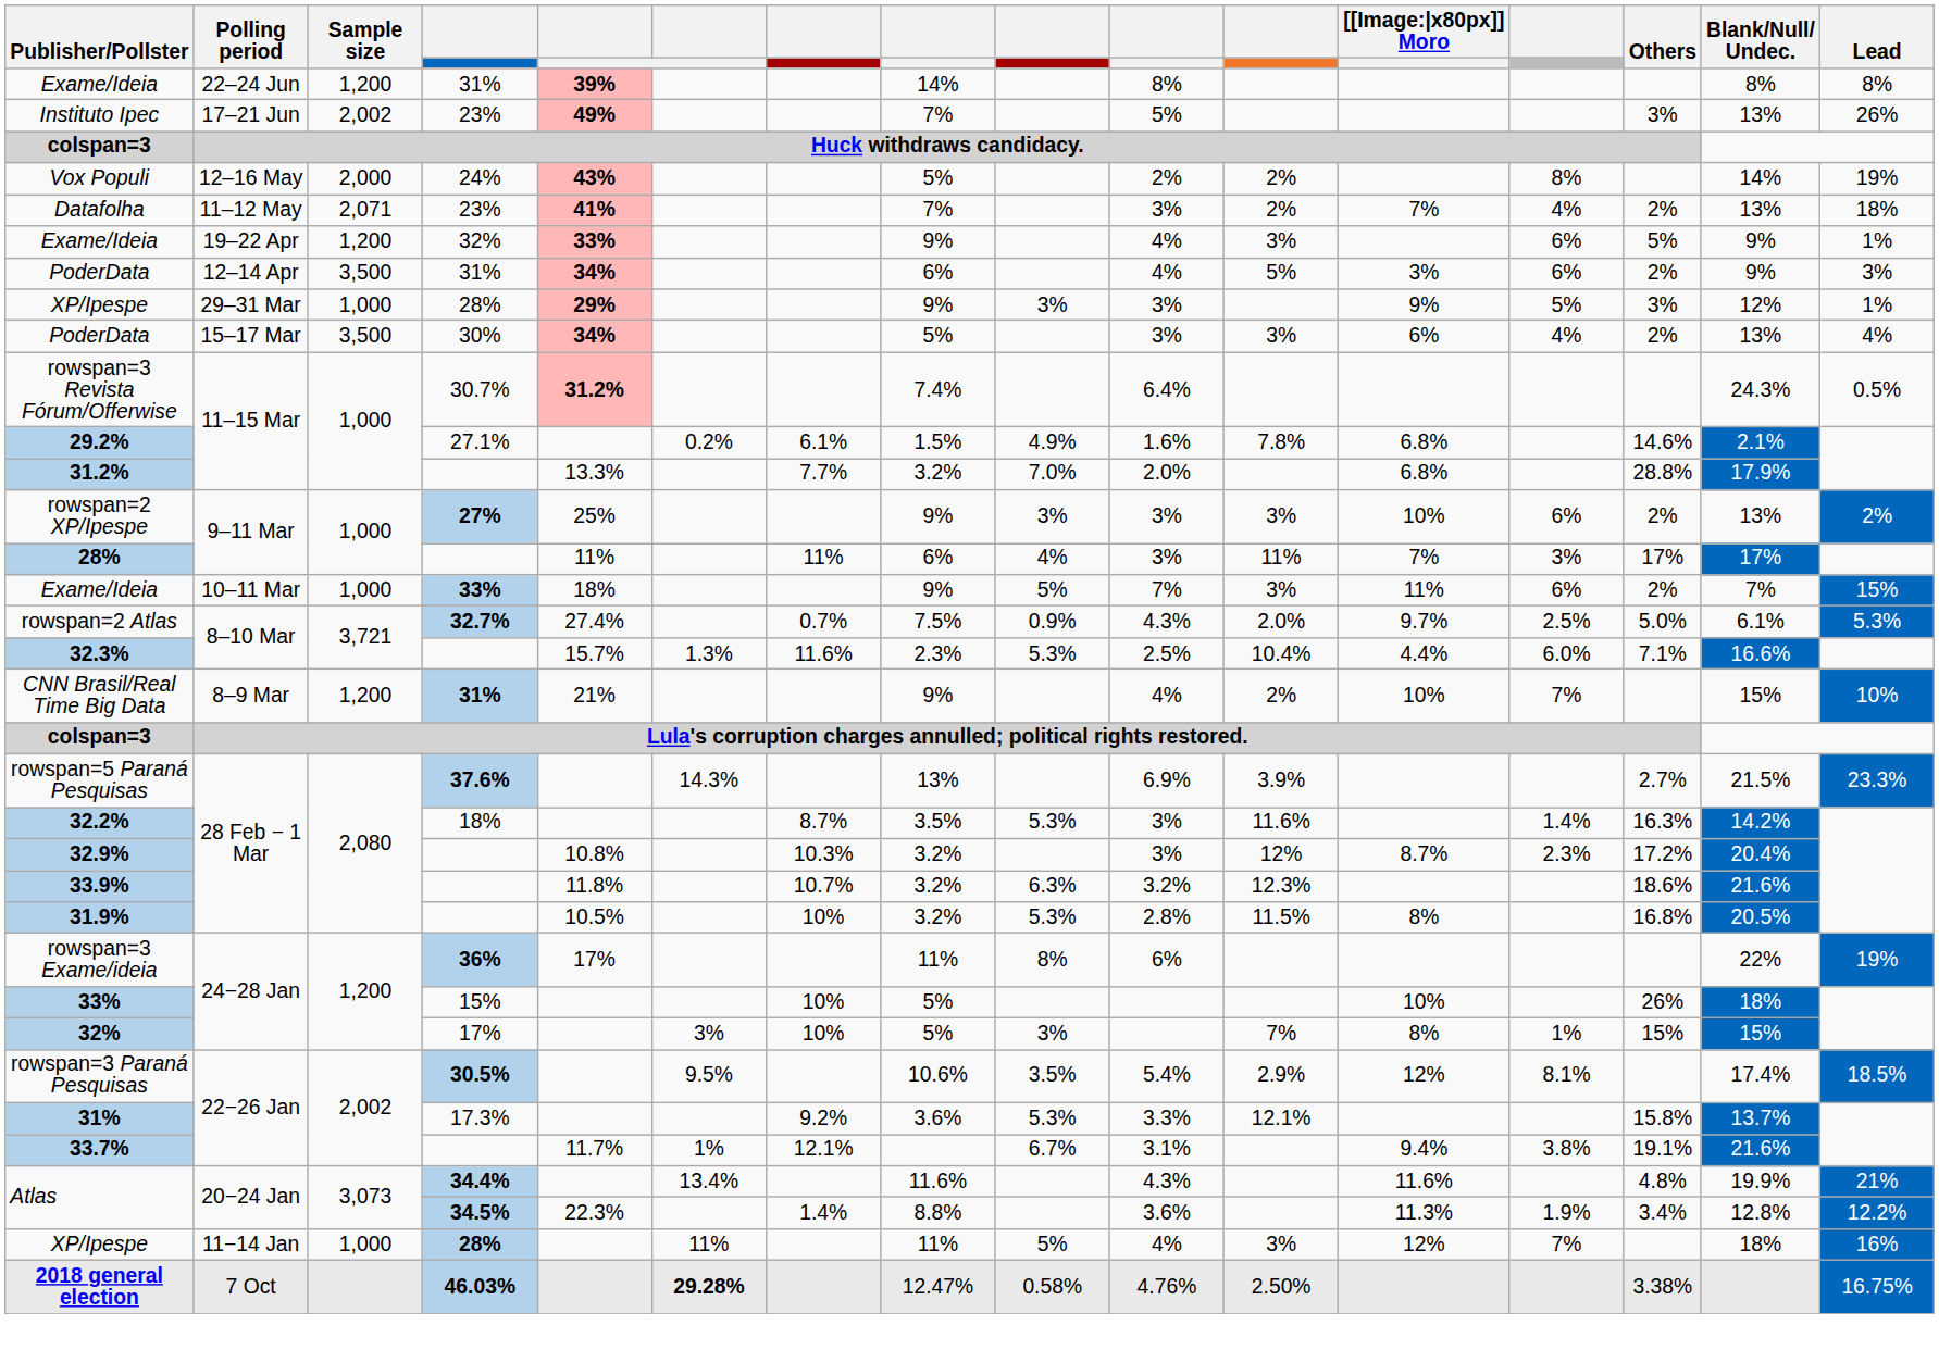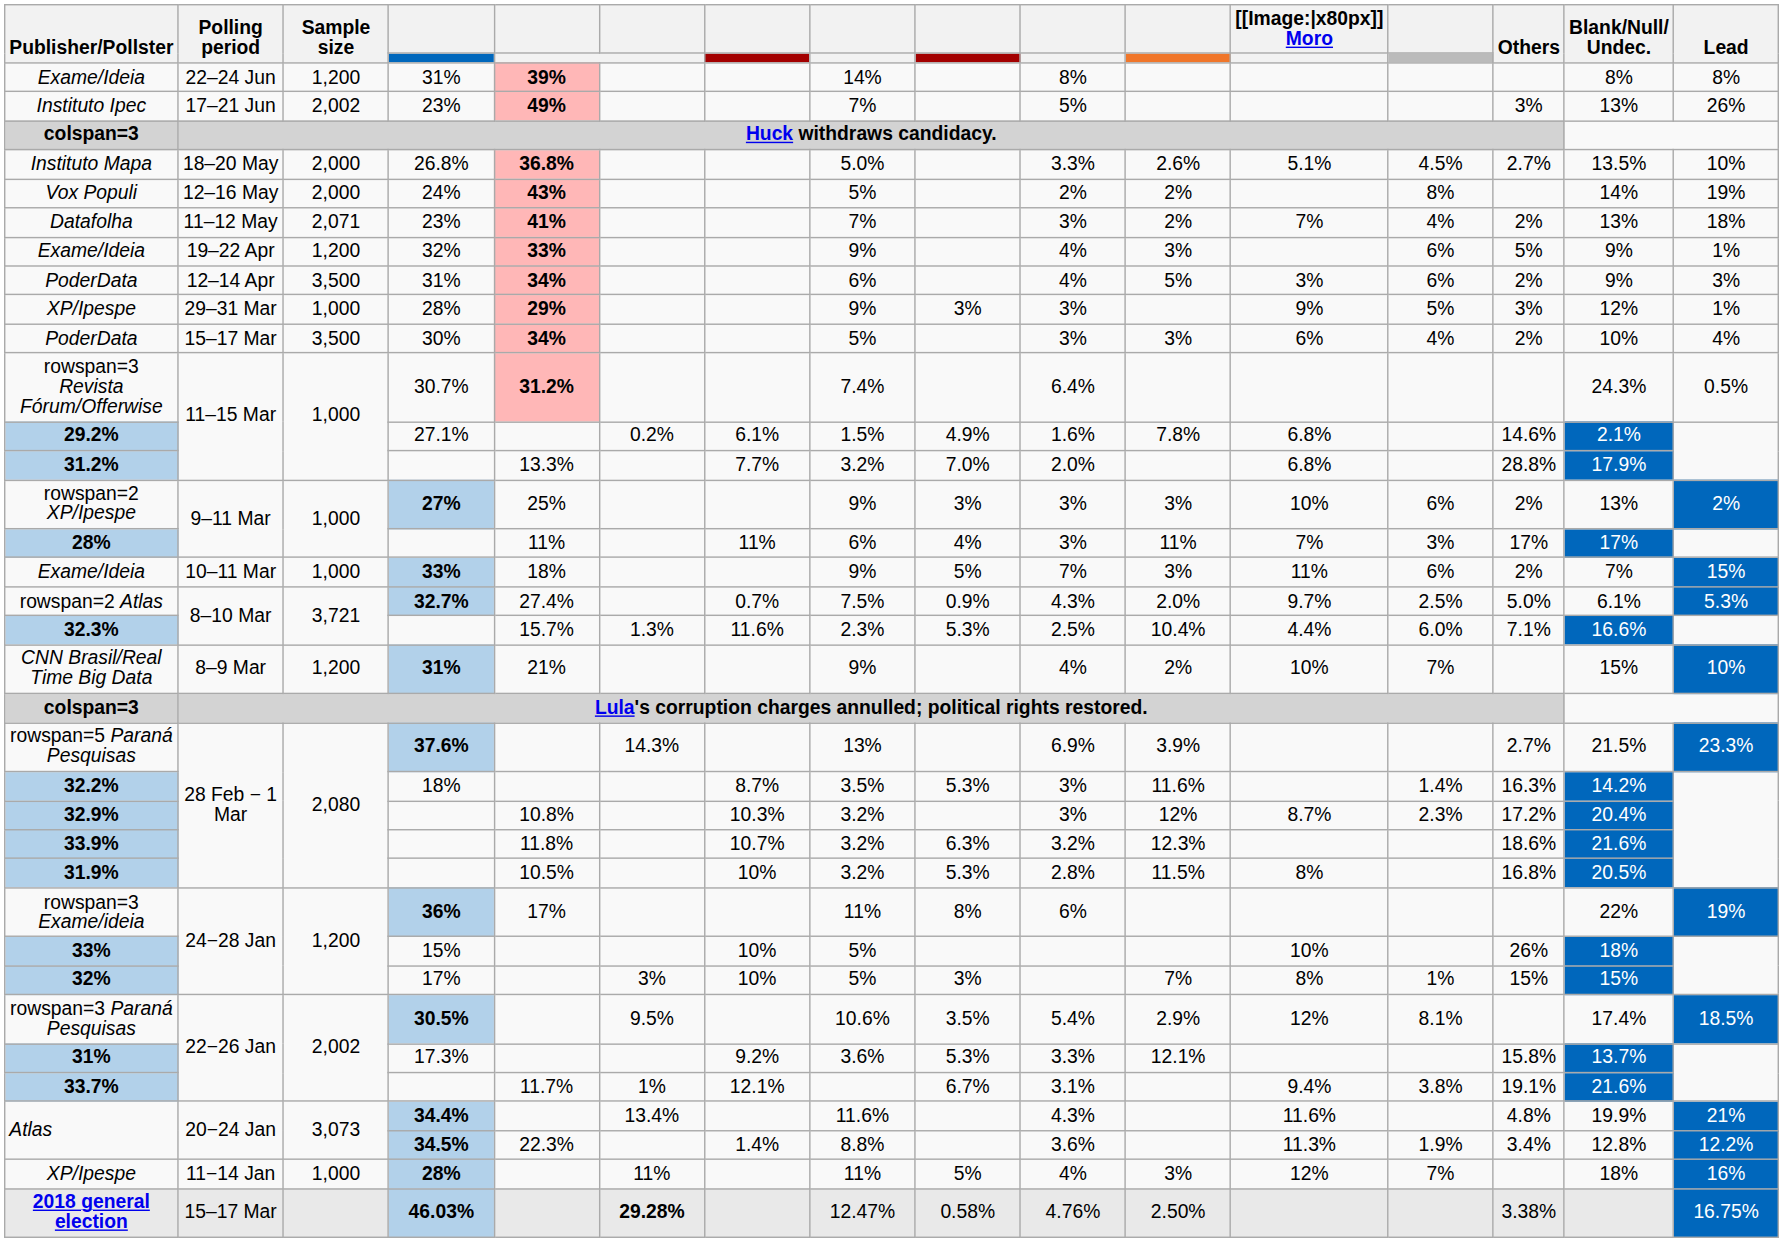+ row: Instituto Mapa | 18–20 May | 2,000 | 26.8% | 36.8% | 5.0% | 3.3% | 2.6% | 5.1% | 4.5% | 2.7% | 13.5% | 10%
PoderData / 30% | Blank/Null/ Undec.: 13% -> 10%
2018 general election | Polling period: 7 Oct -> 15–17 Mar
